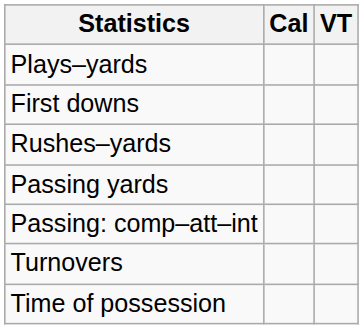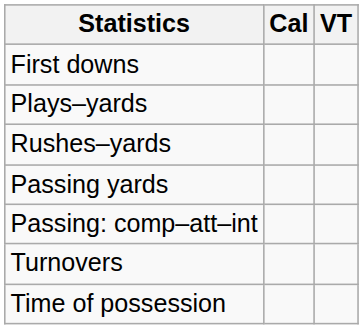rows swapped: First downs <-> Plays–yards
